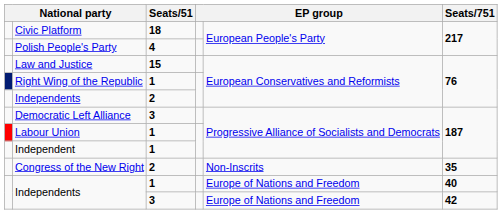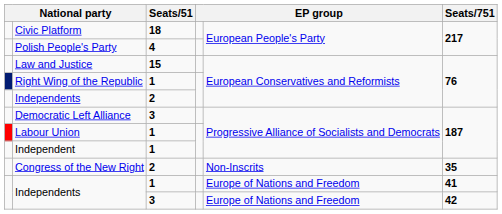Independents / 1 | Seats/751: 40 -> 41
